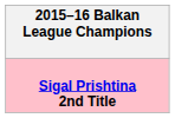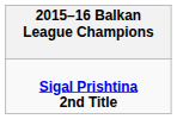row 2 | column 1: pink background -> no background
